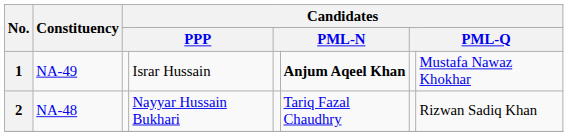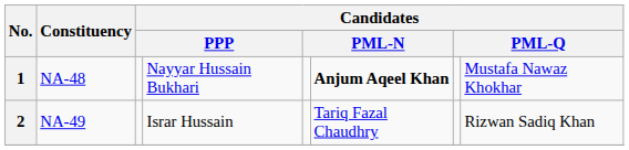1 | Constituency: NA-49 -> NA-48
1 | column 4: Israr Hussain -> Nayyar Hussain Bukhari
2 | Constituency: NA-48 -> NA-49
2 | column 4: Nayyar Hussain Bukhari -> Israr Hussain
